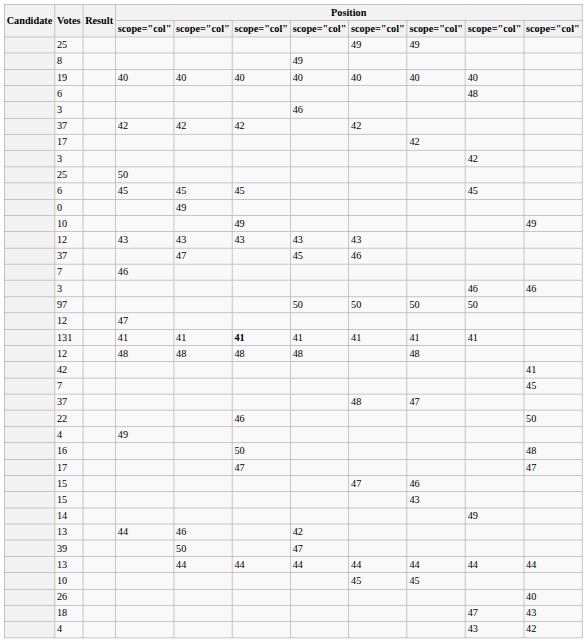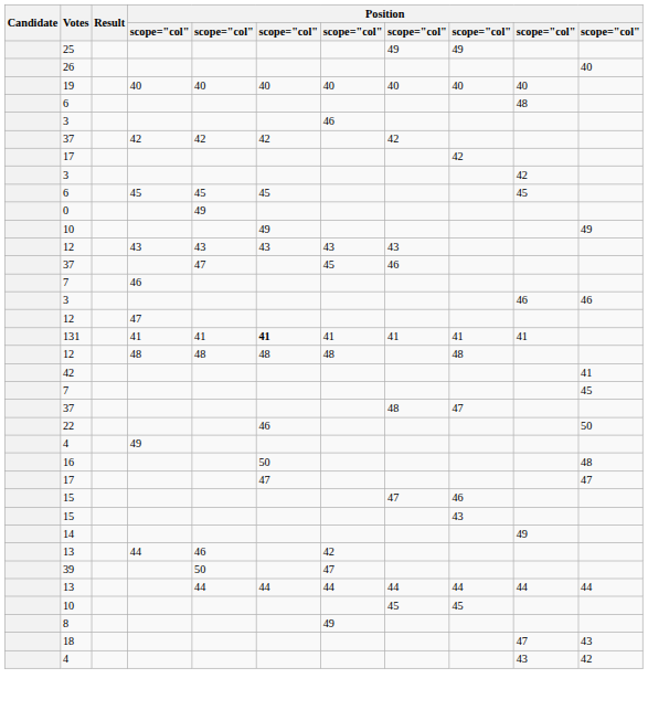rows swapped: 26 <-> 8
- row: 25 | 50
- row: 97 | 50 | 50 | 50 | 50
